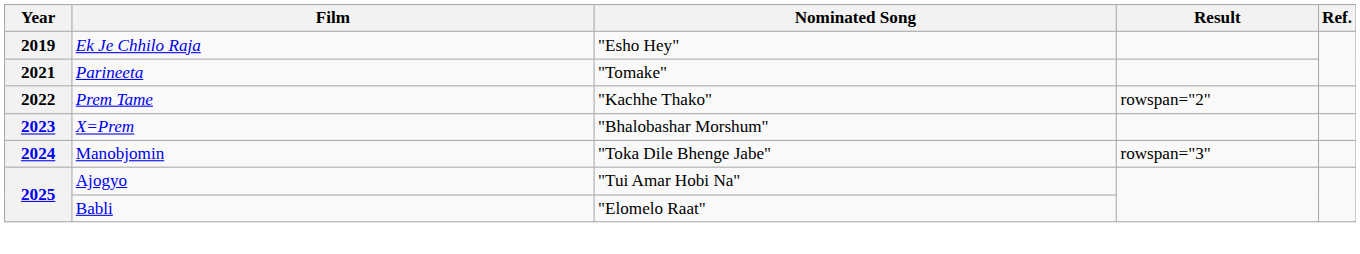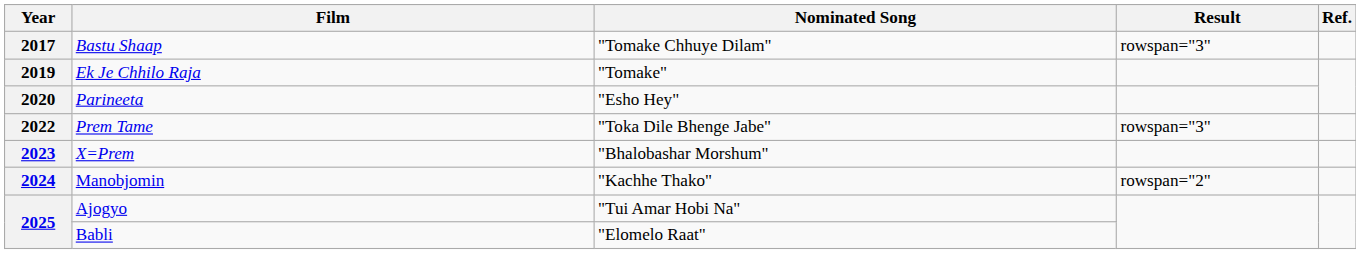+ row: 2017 | Bastu Shaap | "Tomake Chhuye Dilam" | rowspan="3"
Ek Je Chhilo Raja | Nominated Song: "Esho Hey" -> "Tomake"
Parineeta | Year: 2021 -> 2020
Parineeta | Nominated Song: "Tomake" -> "Esho Hey"
Prem Tame | Nominated Song: "Kachhe Thako" -> "Toka Dile Bhenge Jabe"
Prem Tame | Result: rowspan="2" -> rowspan="3"
Manobjomin | Nominated Song: "Toka Dile Bhenge Jabe" -> "Kachhe Thako"
Manobjomin | Result: rowspan="3" -> rowspan="2"
